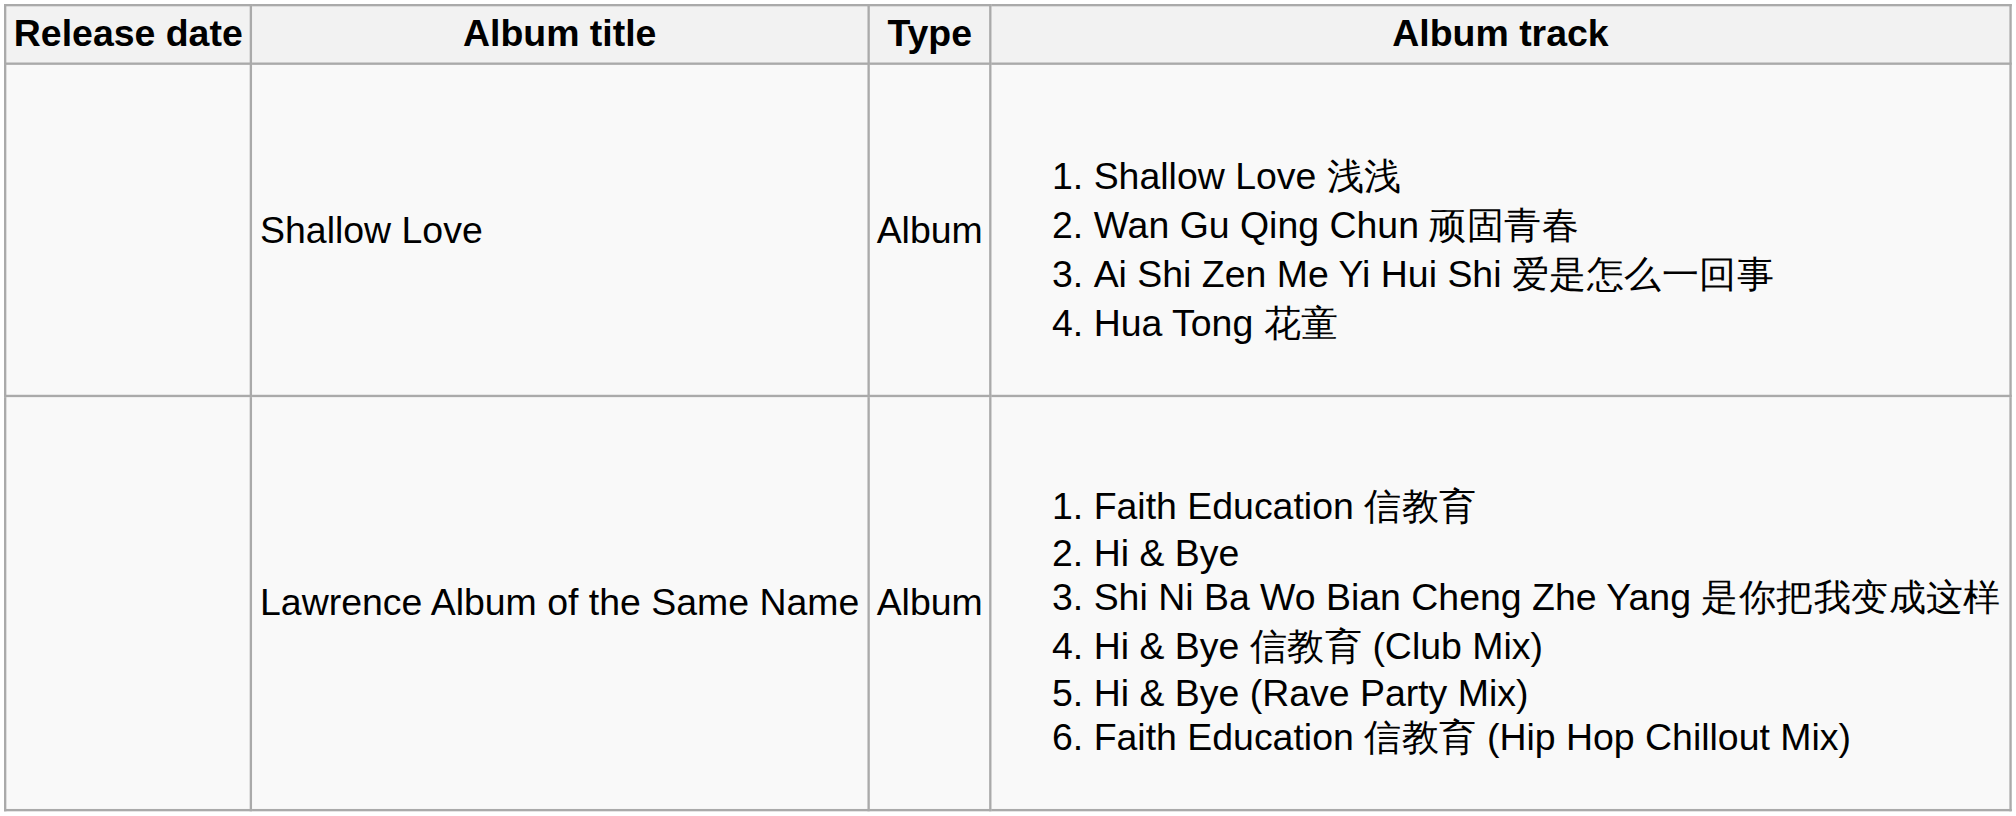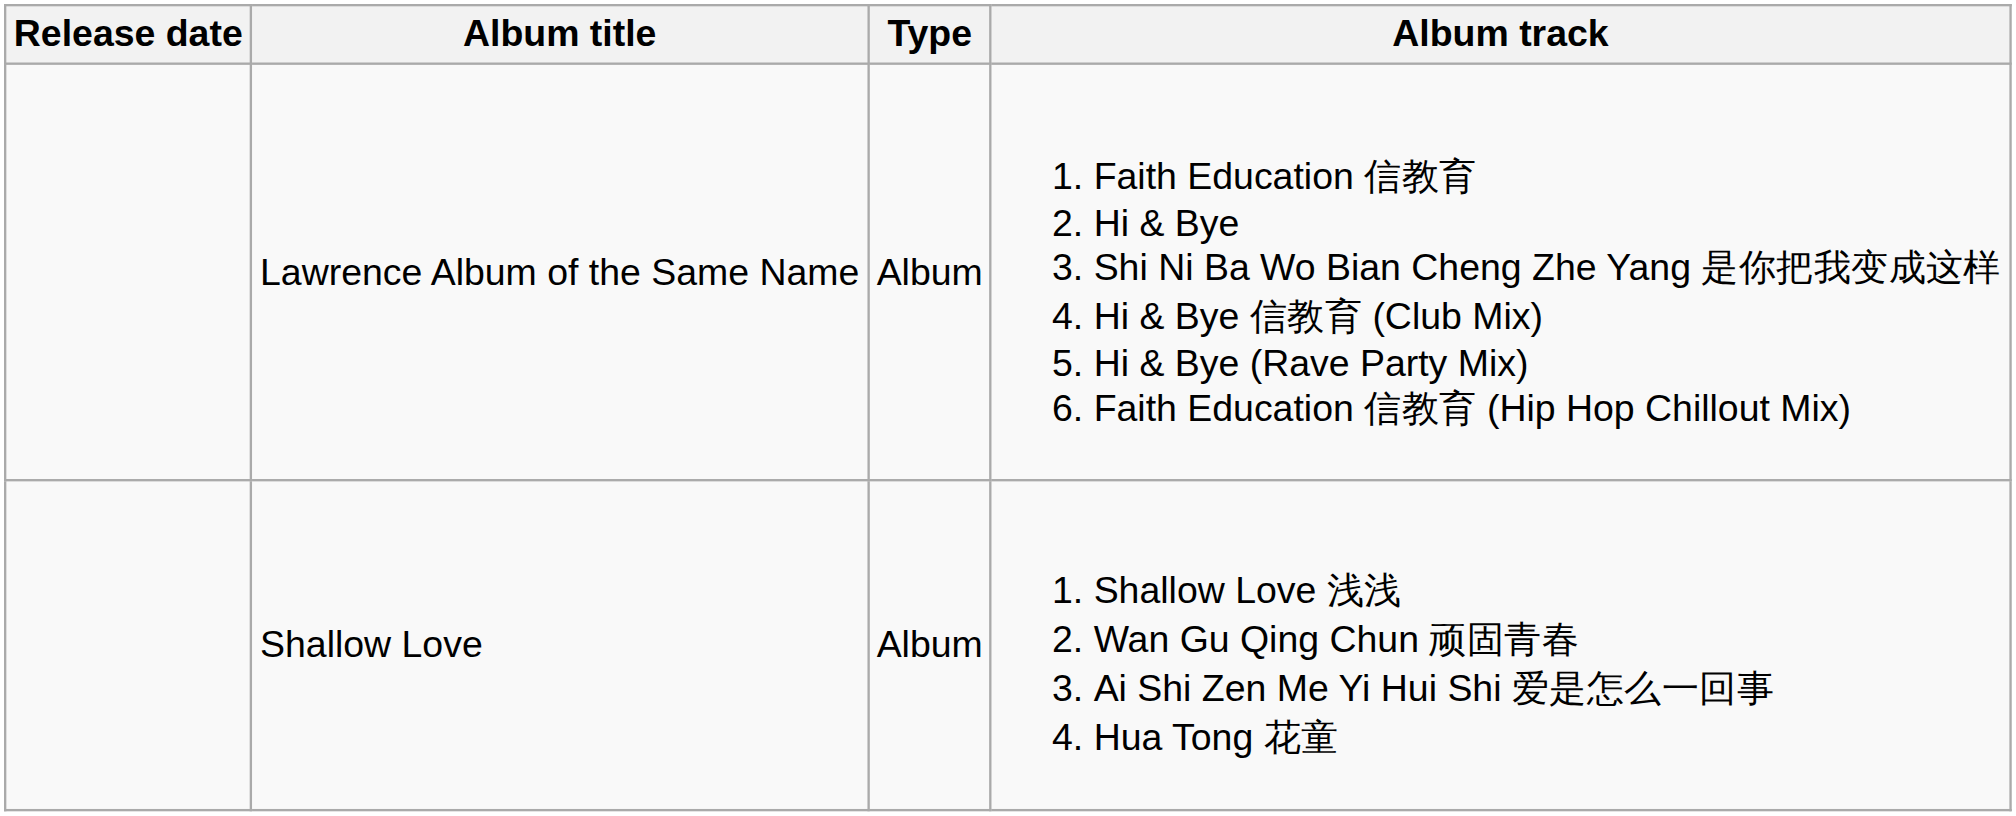rows swapped: Shallow Love <-> Lawrence Album of the Same Name
